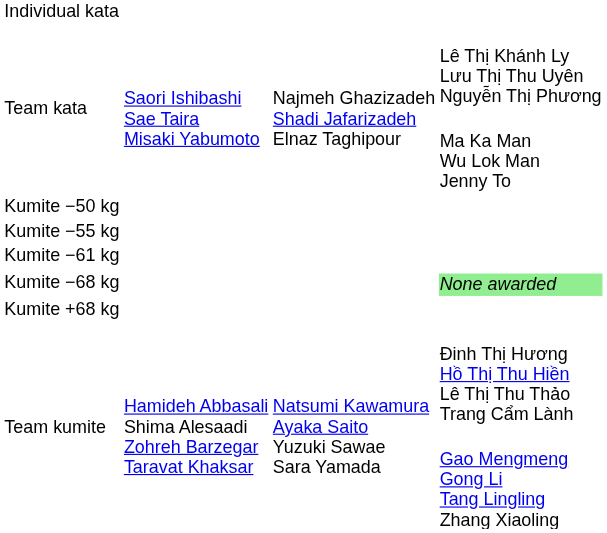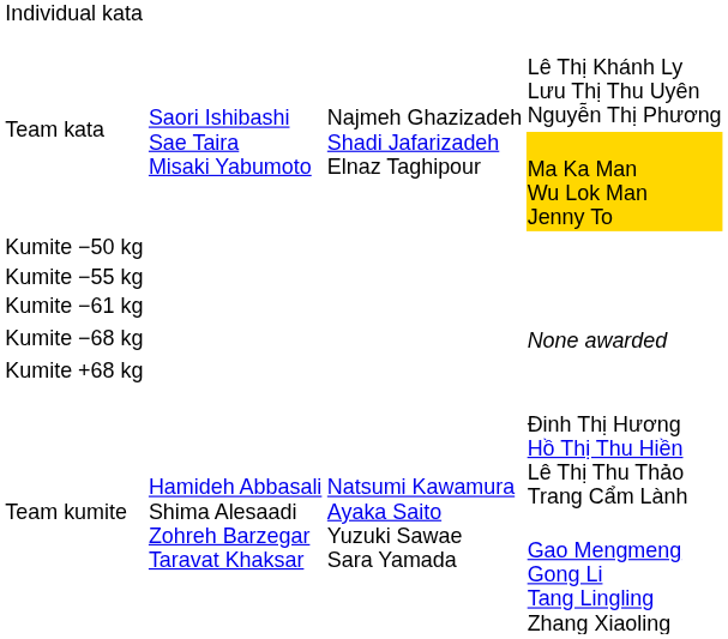Team kata / Ma Ka Man Wu Lok Man Jenny To | column 4: no background -> gold background
Kumite −68 kg / None awarded | column 4: lightgreen background -> no background
